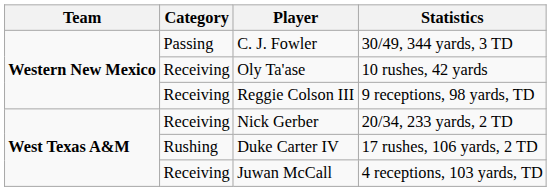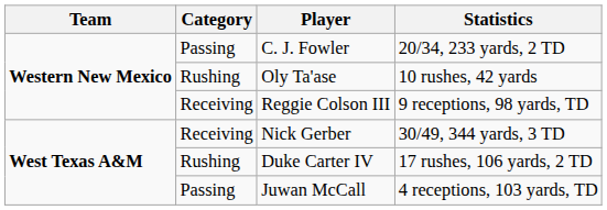C. J. Fowler | Statistics: 30/49, 344 yards, 3 TD -> 20/34, 233 yards, 2 TD
Oly Ta'ase | Category: Receiving -> Rushing
Nick Gerber | Statistics: 20/34, 233 yards, 2 TD -> 30/49, 344 yards, 3 TD
Juwan McCall | Category: Receiving -> Passing
